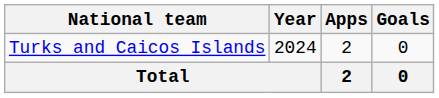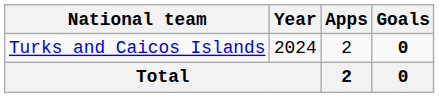Turks and Caicos Islands | Goals: normal -> bold
